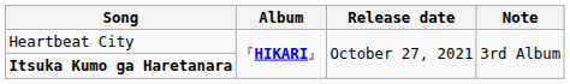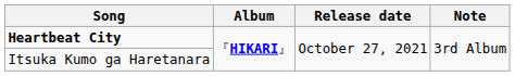Heartbeat City | Song: normal -> bold
Itsuka Kumo ga Haretanara | Song: bold -> normal
